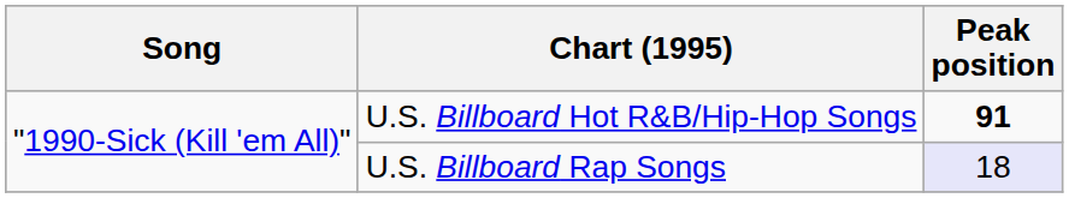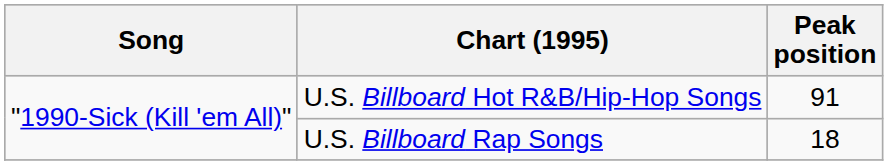row 2 | Peak position: bold -> normal
row 3 | Peak position: lavender background -> no background
